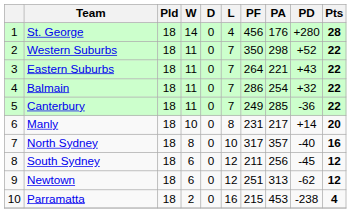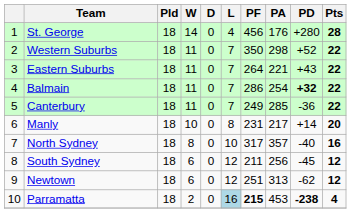Balmain | PD: normal -> bold
Parramatta | L: no background -> lightblue background
Parramatta | PF: normal -> bold
Parramatta | PD: normal -> bold
